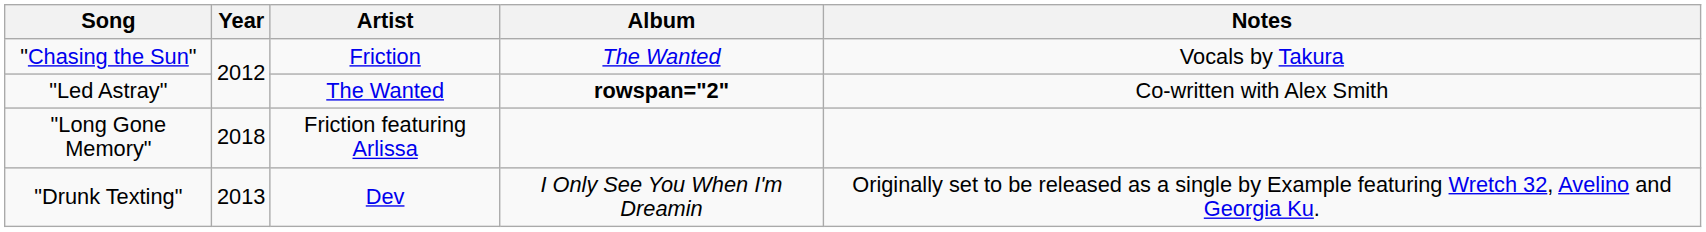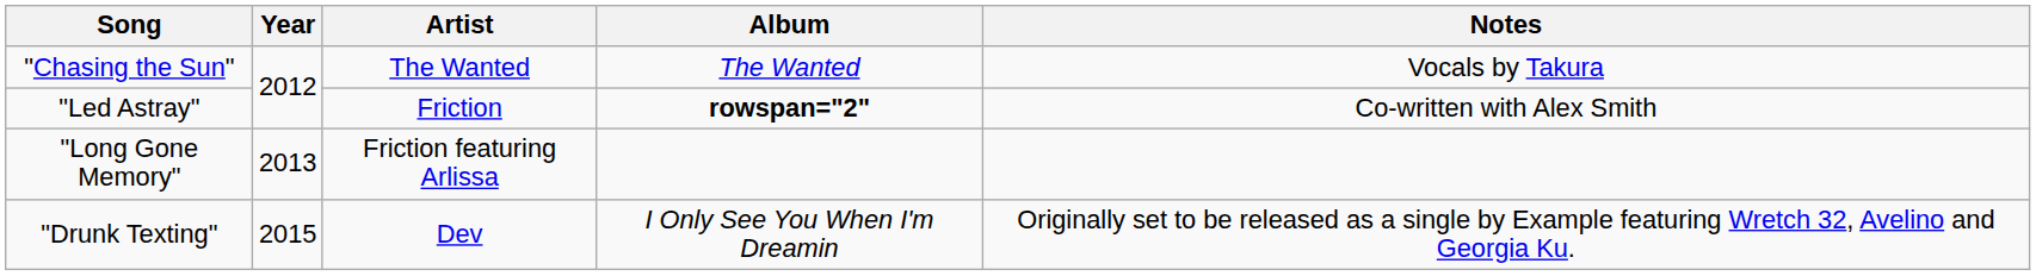"Chasing the Sun" | Artist: Friction -> The Wanted
"Led Astray" | Artist: The Wanted -> Friction
"Long Gone Memory" | Year: 2018 -> 2013
"Drunk Texting" | Year: 2013 -> 2015
